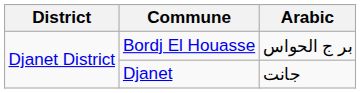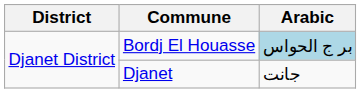Bordj El Houasse | Arabic: no background -> lightblue background
